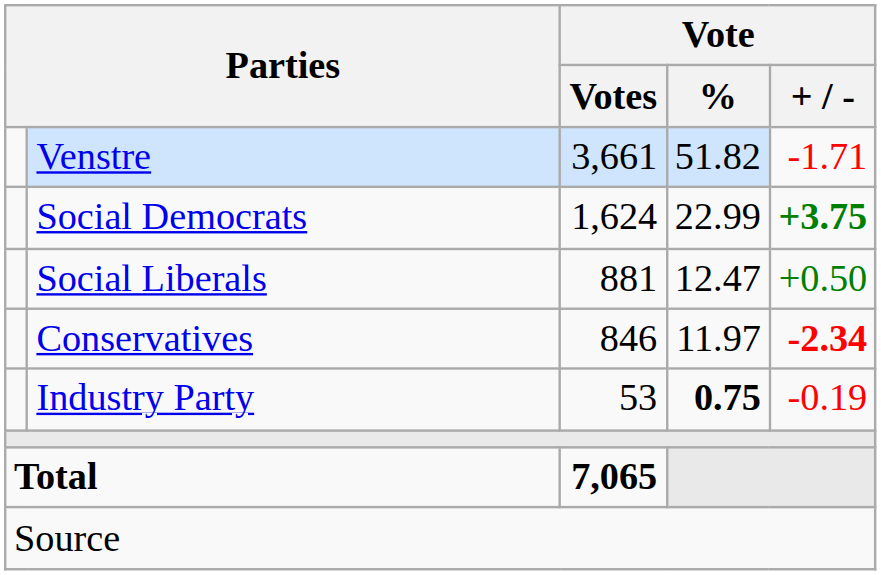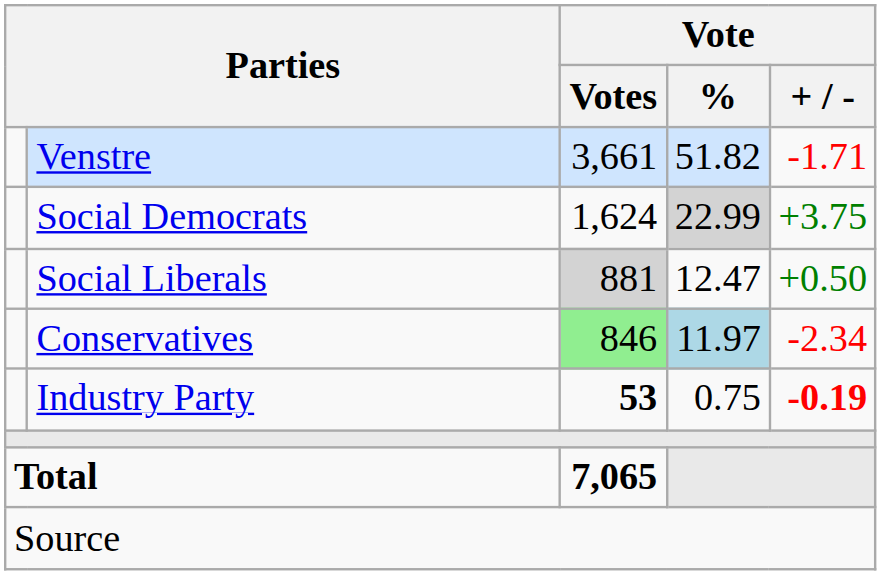Social Democrats | Vote / %: no background -> lightgrey background
Social Democrats | Vote / + / -: bold -> normal
Social Liberals | Vote / Votes: no background -> lightgrey background
Conservatives | Vote / Votes: no background -> lightgreen background
Conservatives | Vote / %: no background -> lightblue background
Conservatives | Vote / + / -: bold -> normal
Industry Party | Vote / Votes: normal -> bold
Industry Party | Vote / %: bold -> normal
Industry Party | Vote / + / -: normal -> bold
